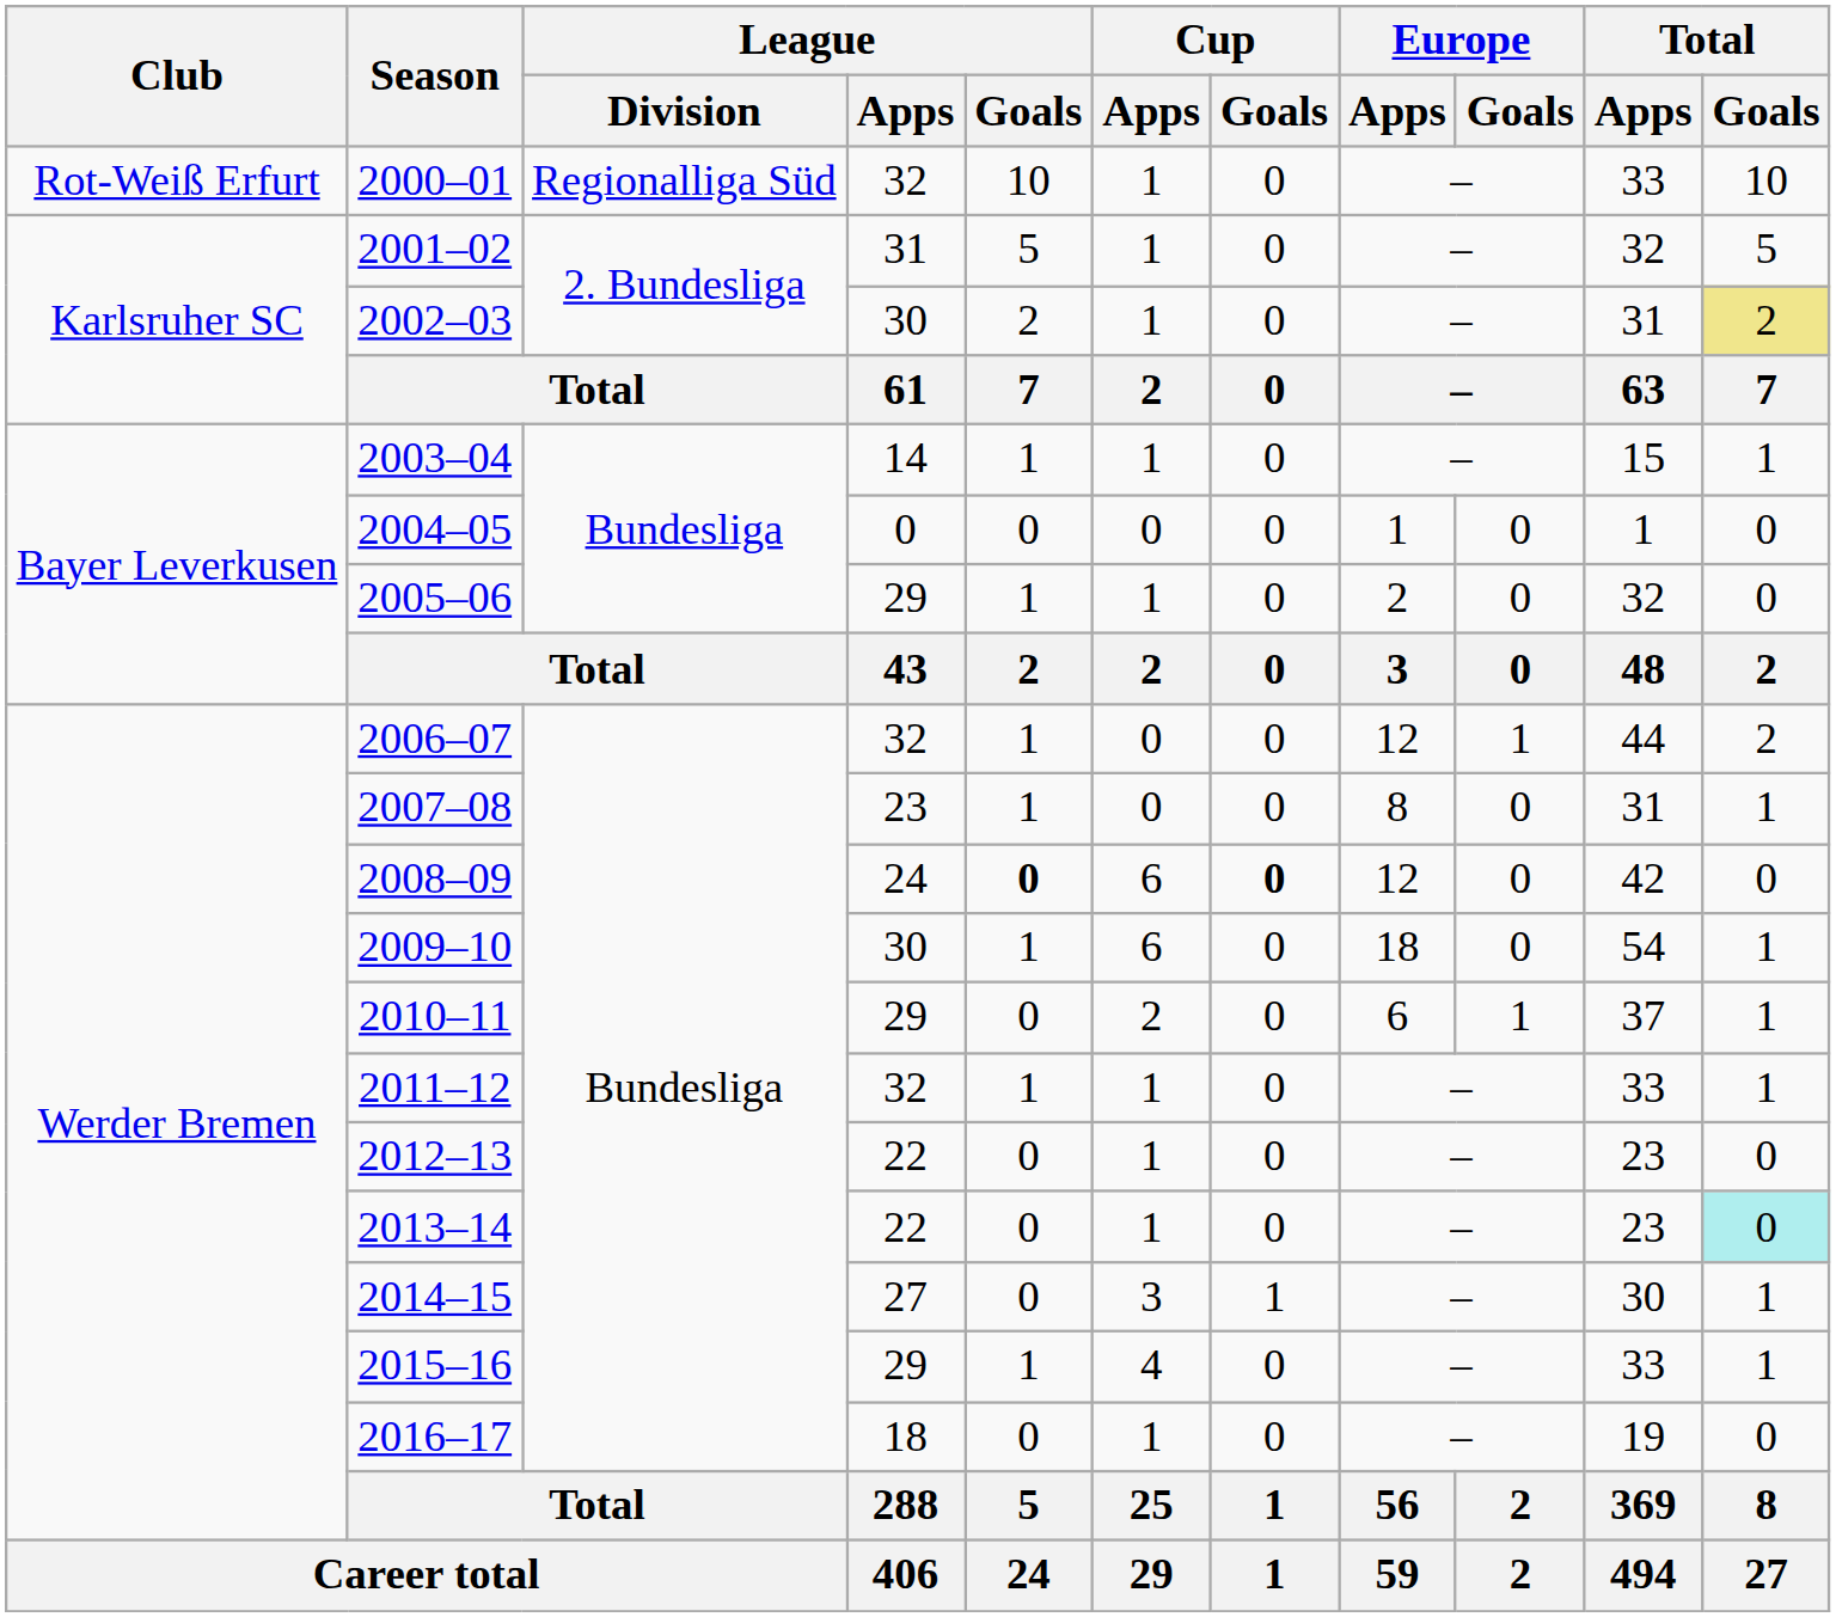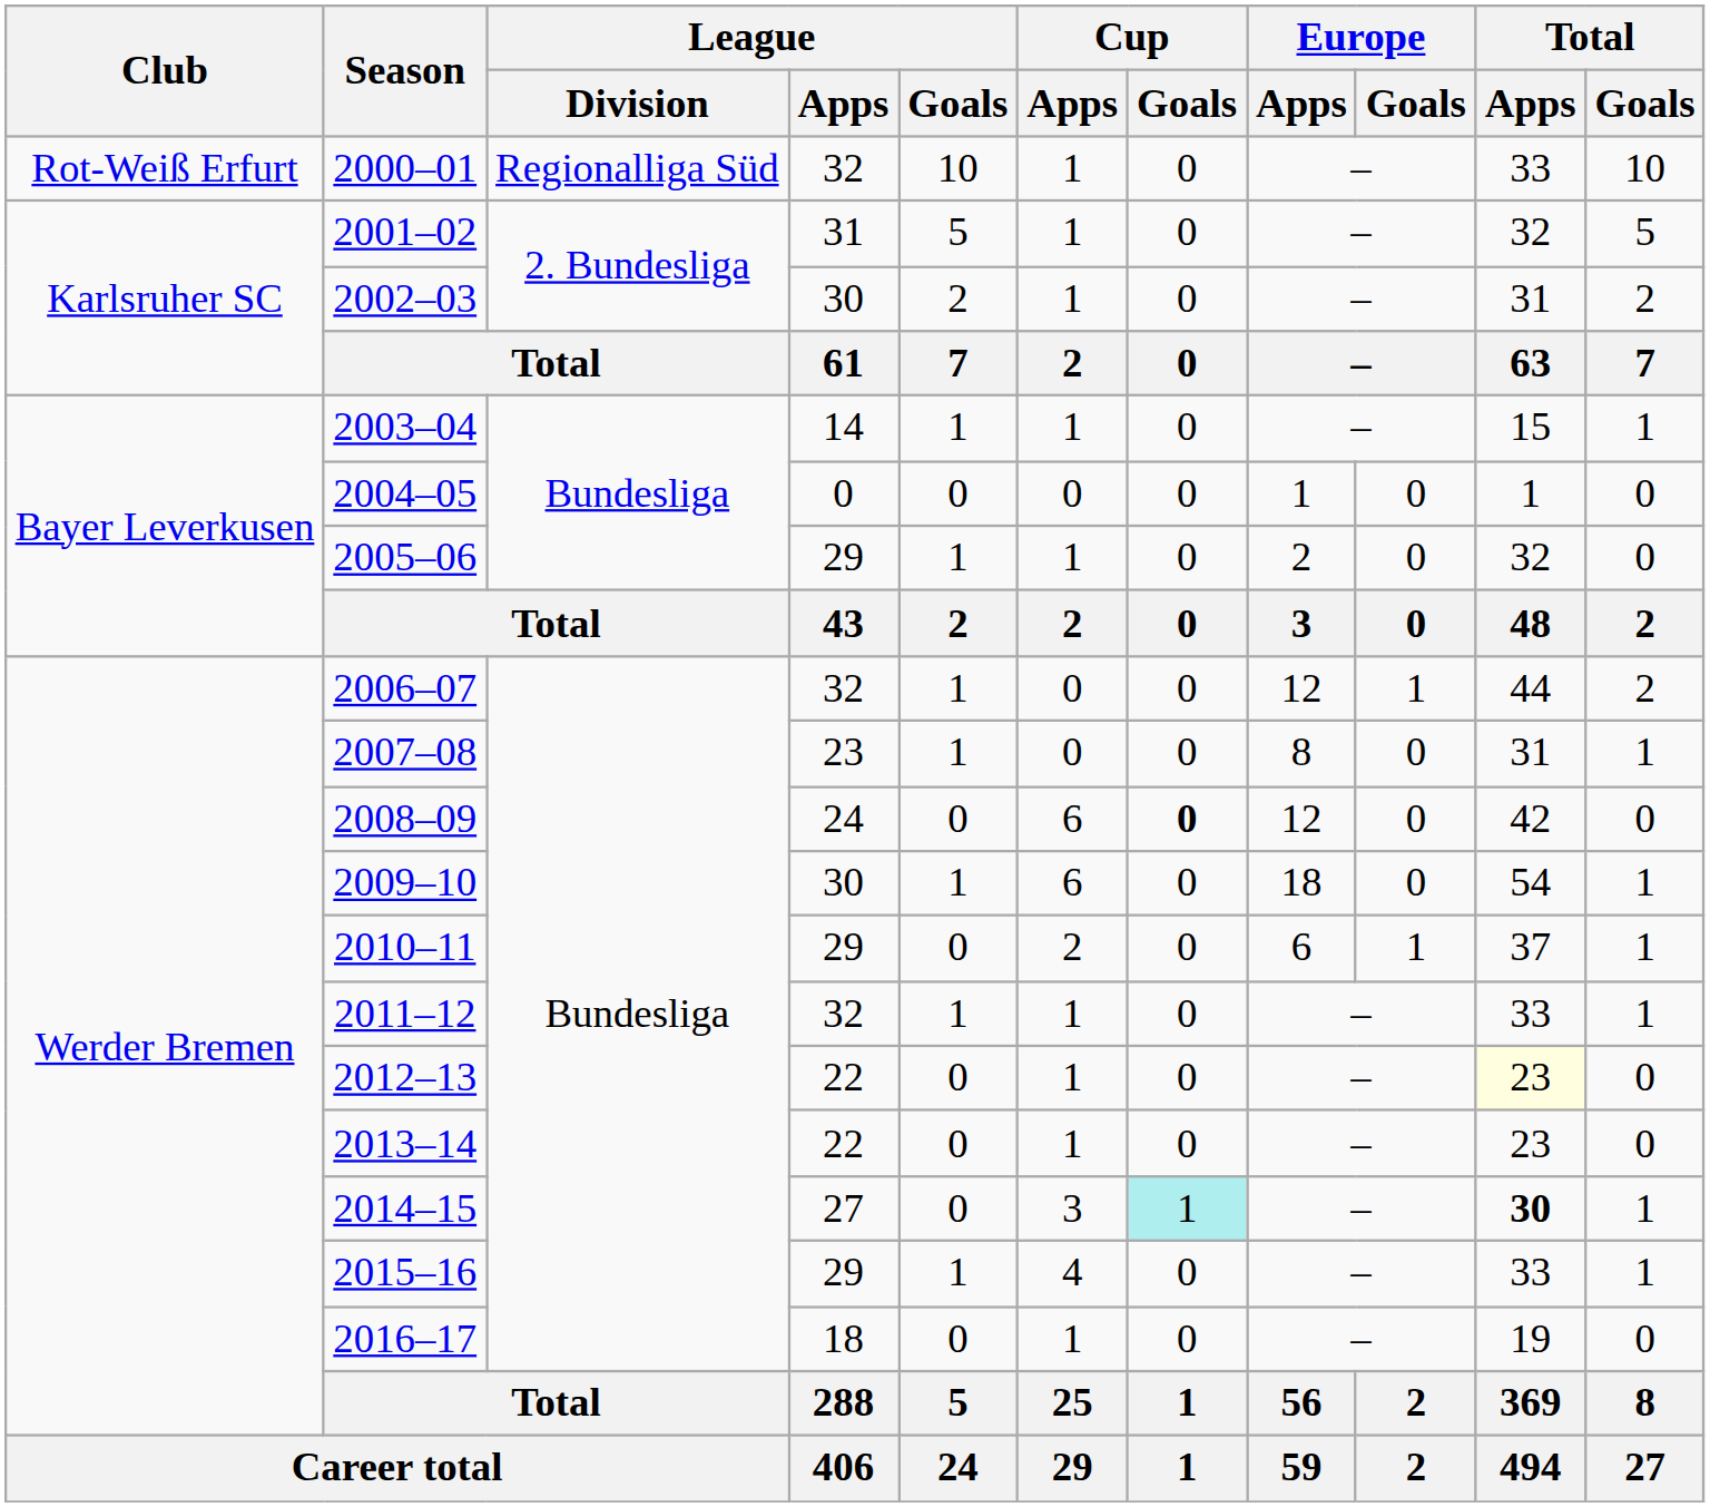2002–03 | Total / Goals: khaki background -> no background
2008–09 | League / Goals: bold -> normal
2012–13 | Total / Apps: no background -> lightyellow background
2013–14 | Total / Goals: paleturquoise background -> no background
2014–15 | Cup / Goals: no background -> paleturquoise background
2014–15 | Total / Apps: normal -> bold
